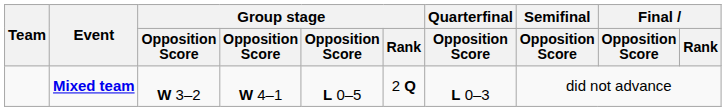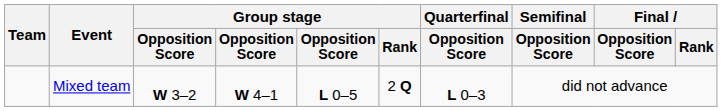Mixed team | Event: bold -> normal
